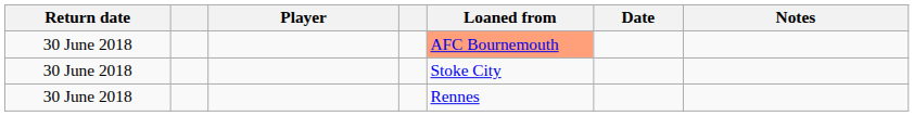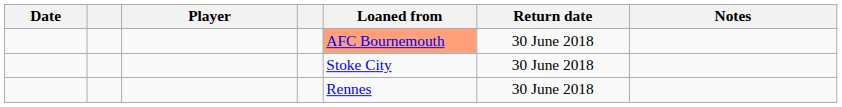columns swapped: Date <-> Return date
